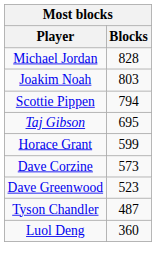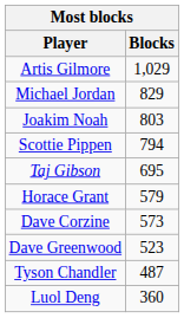+ row: Artis Gilmore | 1,029
Michael Jordan | Blocks: 828 -> 829
Horace Grant | Blocks: 599 -> 579
